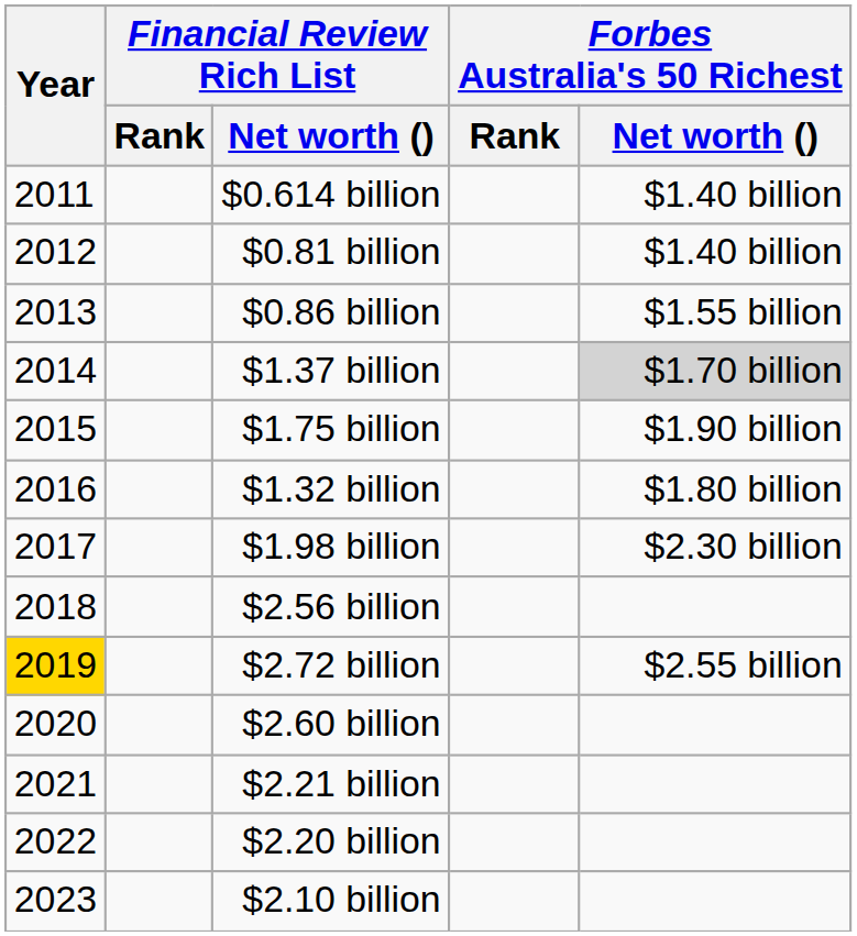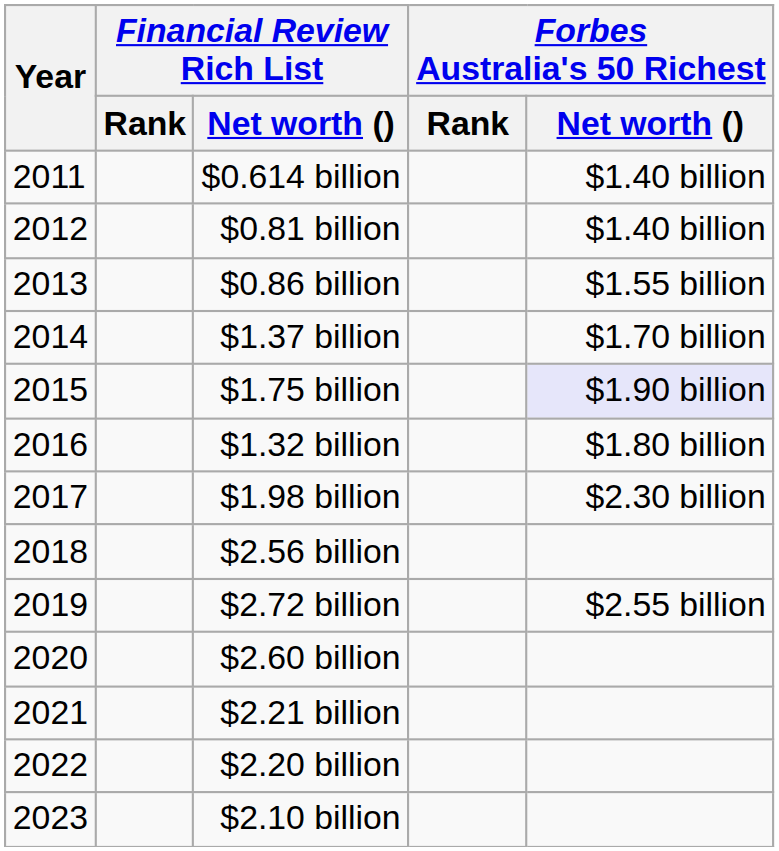$1.37 billion | Forbes Australia's 50 Richest / Net worth (): lightgrey background -> no background
$1.75 billion | Forbes Australia's 50 Richest / Net worth (): no background -> lavender background
$2.72 billion | Year: gold background -> no background
